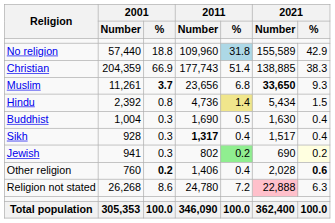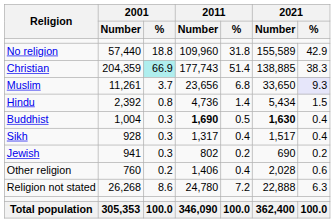No religion | 2011 / %: lightblue background -> no background
Christian | 2001 / %: no background -> paleturquoise background
Muslim | 2001 / %: bold -> normal
Muslim | 2021 / Number: bold -> normal
Muslim | 2021 / %: no background -> lavender background
Hindu | 2011 / %: khaki background -> no background
Buddhist | 2011 / Number: normal -> bold
Buddhist | 2021 / Number: normal -> bold
Sikh | 2011 / Number: bold -> normal
Jewish | 2011 / %: lightgreen background -> no background
Jewish | 2021 / %: lightyellow background -> no background
Other religion | 2001 / %: bold -> normal
Other religion | 2021 / %: bold -> normal
Religion not stated | 2021 / Number: pink background -> no background
